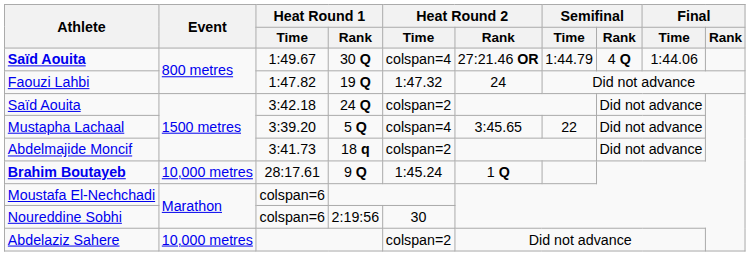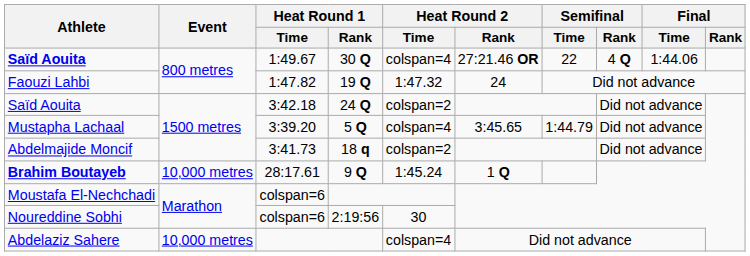Saïd Aouita / 1:49.67 | Semifinal / Time: 1:44.79 -> 22
Mustapha Lachaal | Semifinal / Time: 22 -> 1:44.79
Abdelaziz Sahere | Heat Round 2 / Time: colspan=2 -> colspan=4
